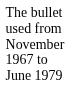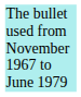row 1 | column 1: no background -> paleturquoise background
